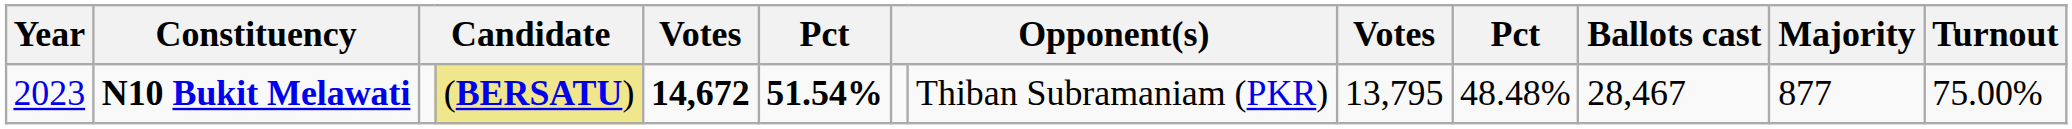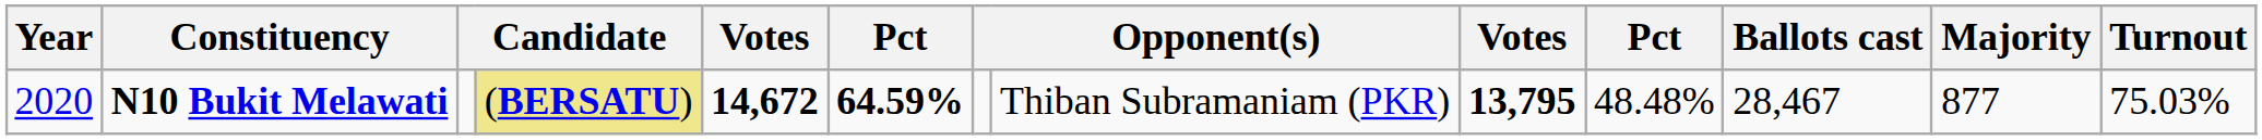N10 Bukit Melawati | Year: 2023 -> 2020
N10 Bukit Melawati | column 6: 51.54% -> 64.59%
N10 Bukit Melawati | column 9: normal -> bold
N10 Bukit Melawati | Turnout: 75.00% -> 75.03%
